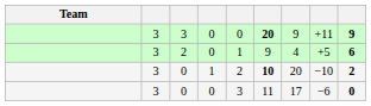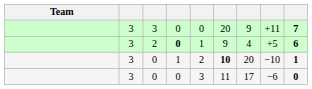row 2 | column 6: bold -> normal
row 2 | column 9: 9 -> 7
row 3 | column 4: normal -> bold
row 4 | column 9: 2 -> 1
